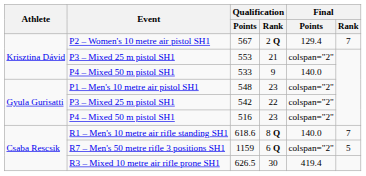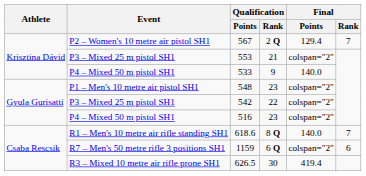1159 | Final / Rank: 5 -> 6
